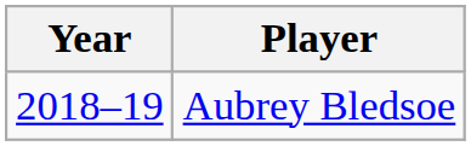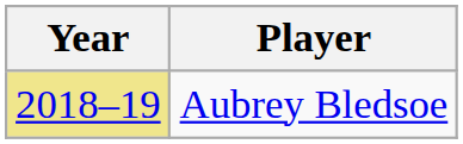Aubrey Bledsoe | Year: no background -> khaki background
